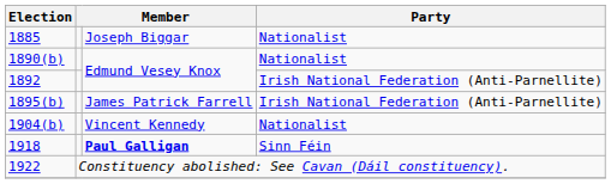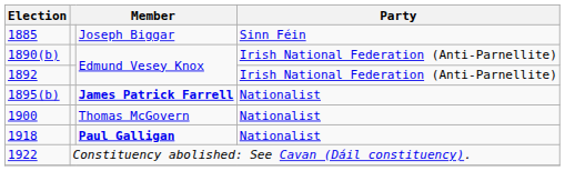1885 | Party: Nationalist -> Sinn Féin
1890(b) | Party: Nationalist -> Irish National Federation (Anti-Parnellite)
1895(b) | column 3: normal -> bold
1895(b) | Party: Irish National Federation (Anti-Parnellite) -> Nationalist
+ row: 1900 | Thomas McGovern | Nationalist
- row: 1904(b) | Vincent Kennedy | Nationalist
1918 | Party: Sinn Féin -> Nationalist
